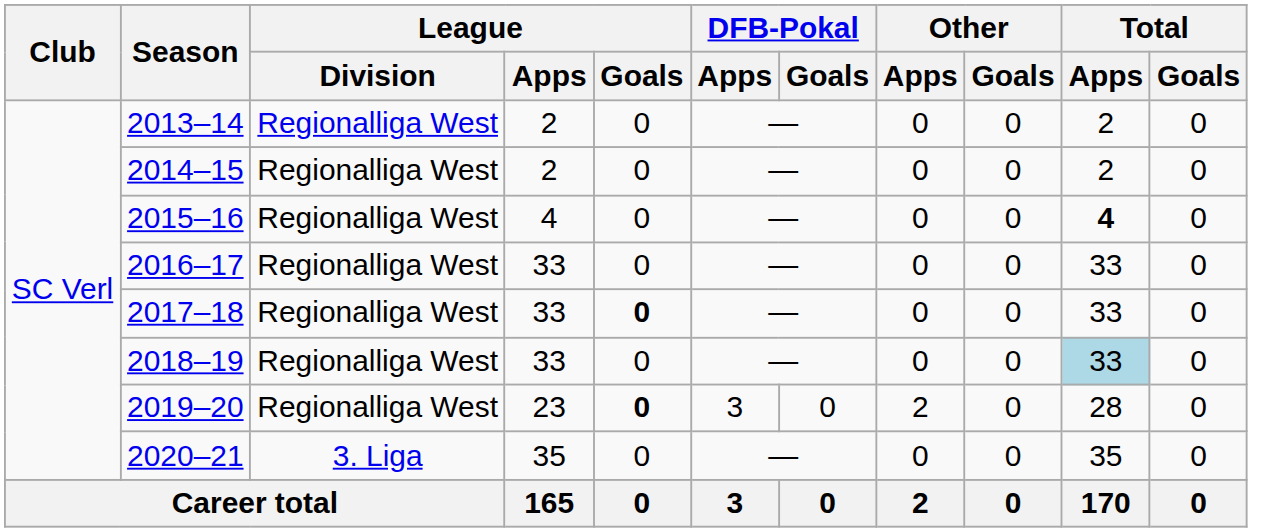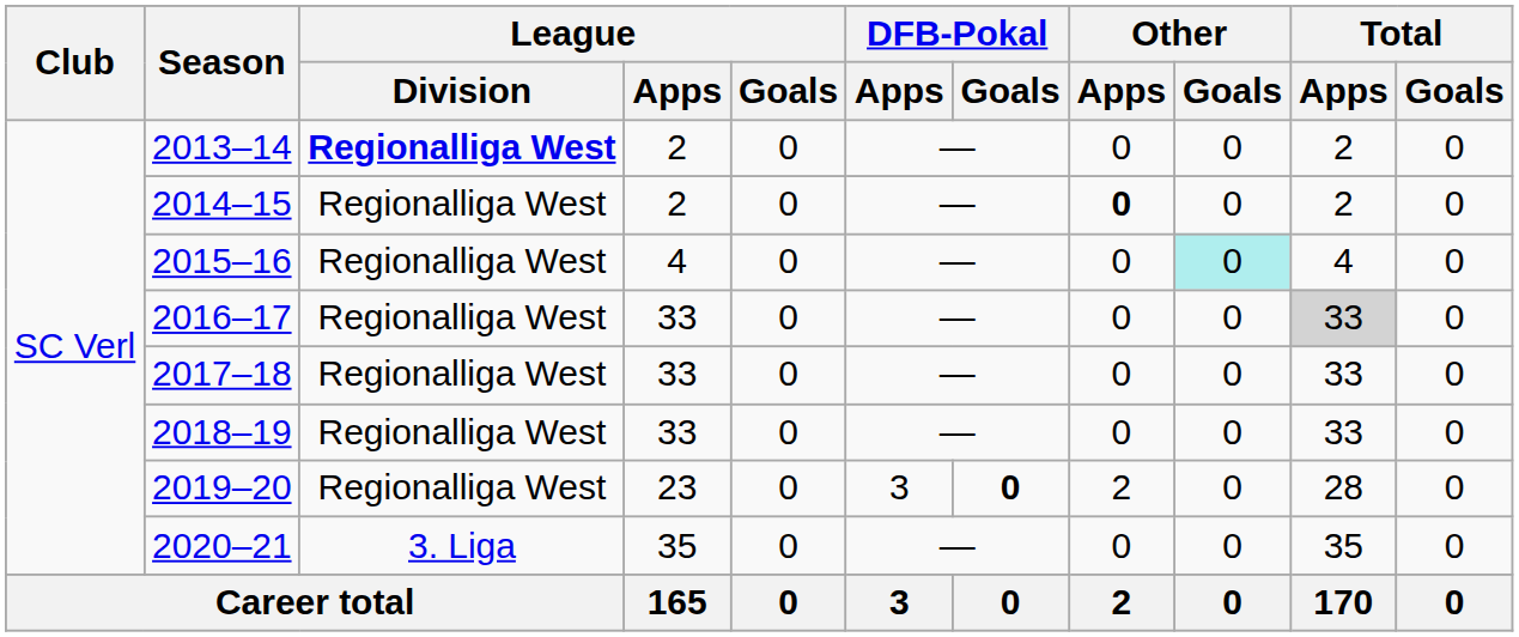2013–14 | League / Division: normal -> bold
2014–15 | Other / Apps: normal -> bold
2015–16 | Other / Goals: no background -> paleturquoise background
2015–16 | Total / Apps: bold -> normal
2016–17 | Total / Apps: no background -> lightgrey background
2017–18 | League / Goals: bold -> normal
2018–19 | Total / Apps: lightblue background -> no background
2019–20 | League / Goals: bold -> normal
2019–20 | DFB-Pokal / Goals: normal -> bold
